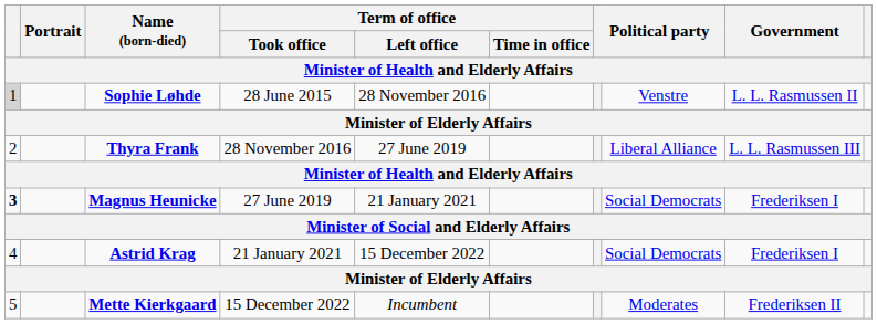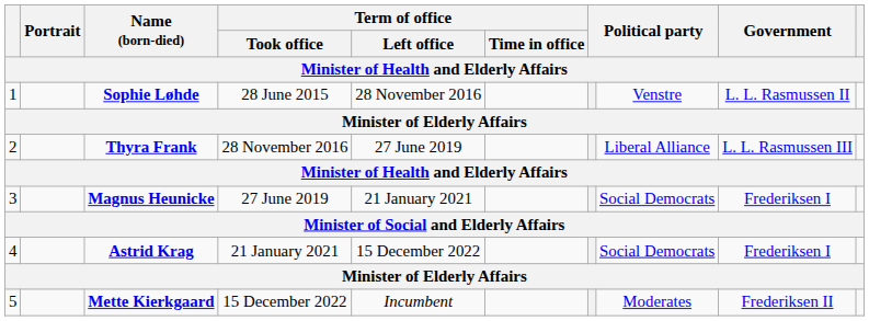Sophie Løhde | column 1: lightgrey background -> no background
Magnus Heunicke | column 1: bold -> normal
